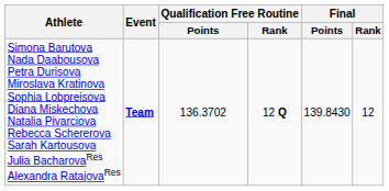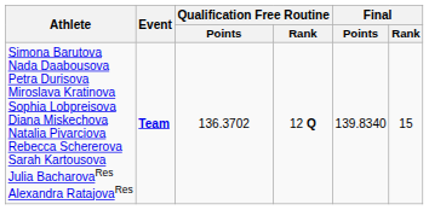row 3 | Final / Points: 139.8430 -> 139.8340
row 3 | Final / Rank: 12 -> 15
